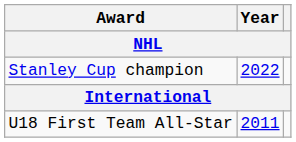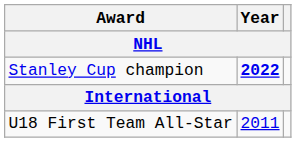Stanley Cup champion | Year: normal -> bold
